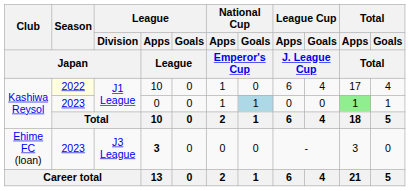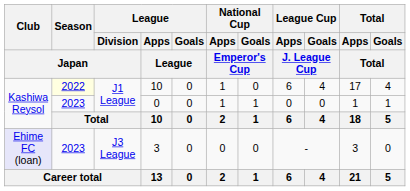row 5 | National Cup / Goals / Emperor's Cup: lightblue background -> no background
row 5 | Total / Apps / Total: lightgreen background -> no background
row 7 | Club / Japan: no background -> lavender background
row 7 | League / Apps / League: bold -> normal
